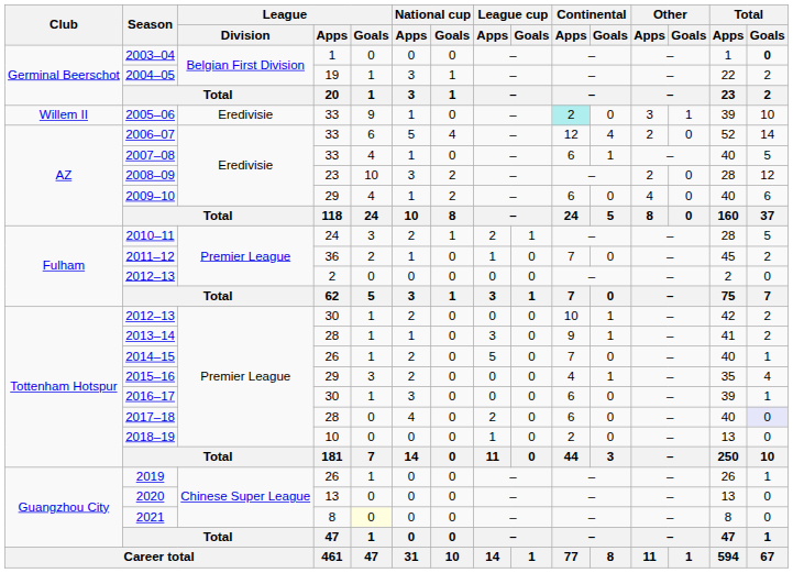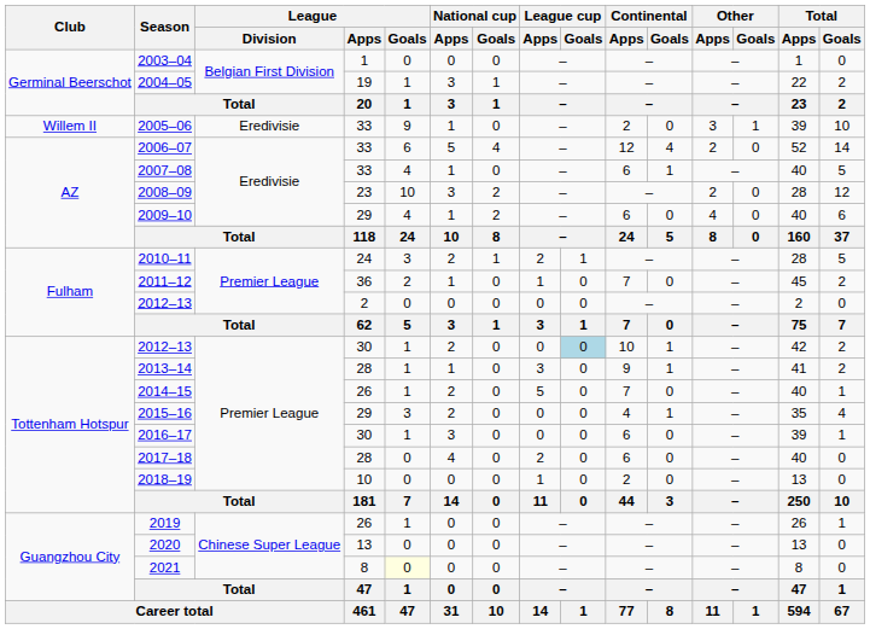2003–04 | Total / Goals: bold -> normal
2005–06 | Continental / Apps: paleturquoise background -> no background
2012–13 / 30 | League cup / Goals: no background -> lightblue background
2017–18 | Total / Goals: lavender background -> no background
